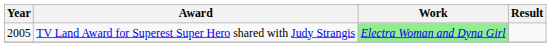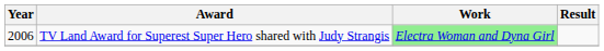row 2 | Year: 2005 -> 2006
